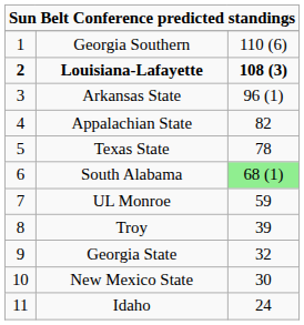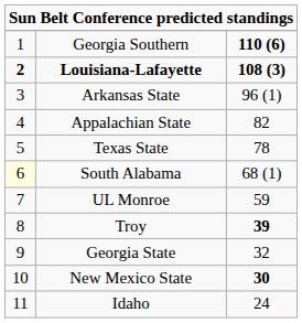Georgia Southern | column 3: normal -> bold
South Alabama | column 1: no background -> lightyellow background
South Alabama | column 3: lightgreen background -> no background
Troy | column 3: normal -> bold
New Mexico State | column 3: normal -> bold
